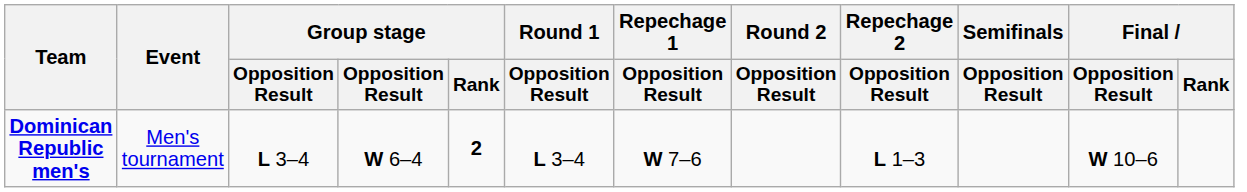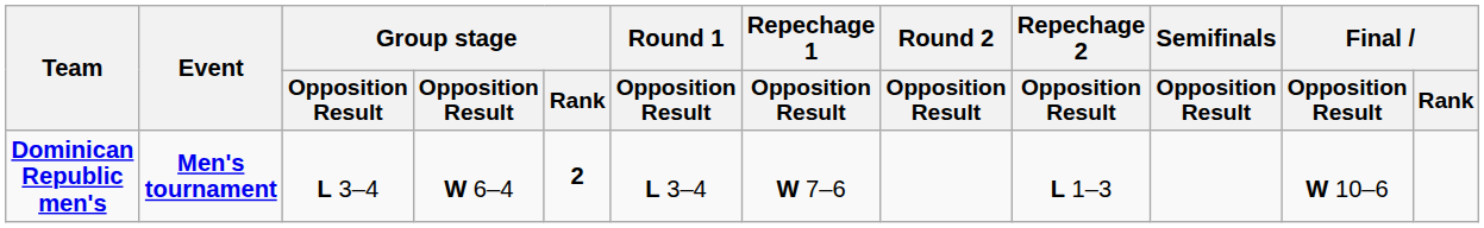Dominican Republic men's | Event: normal -> bold
